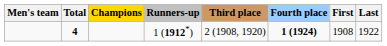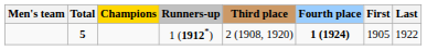row 2 | Total: 4 -> 5
row 2 | First: 1908 -> 1905
